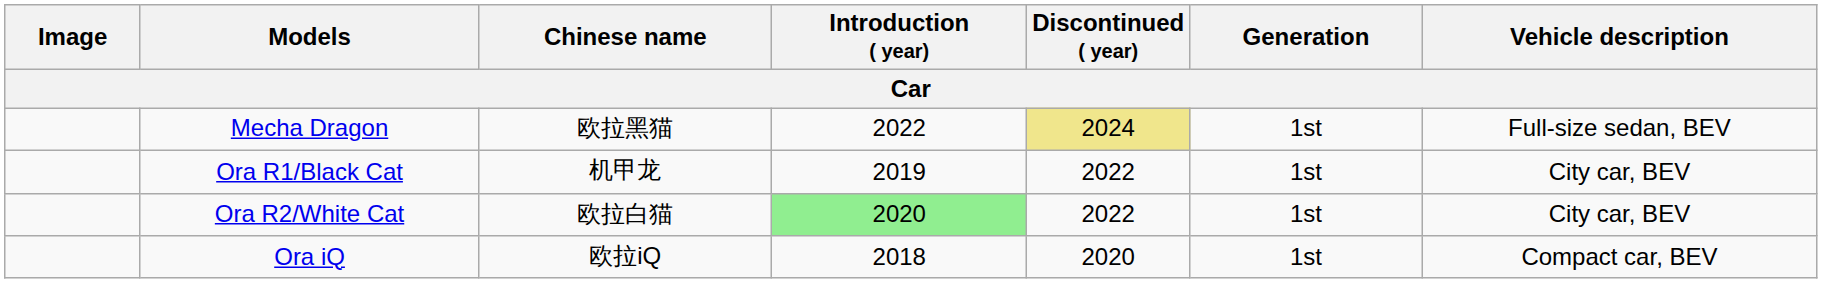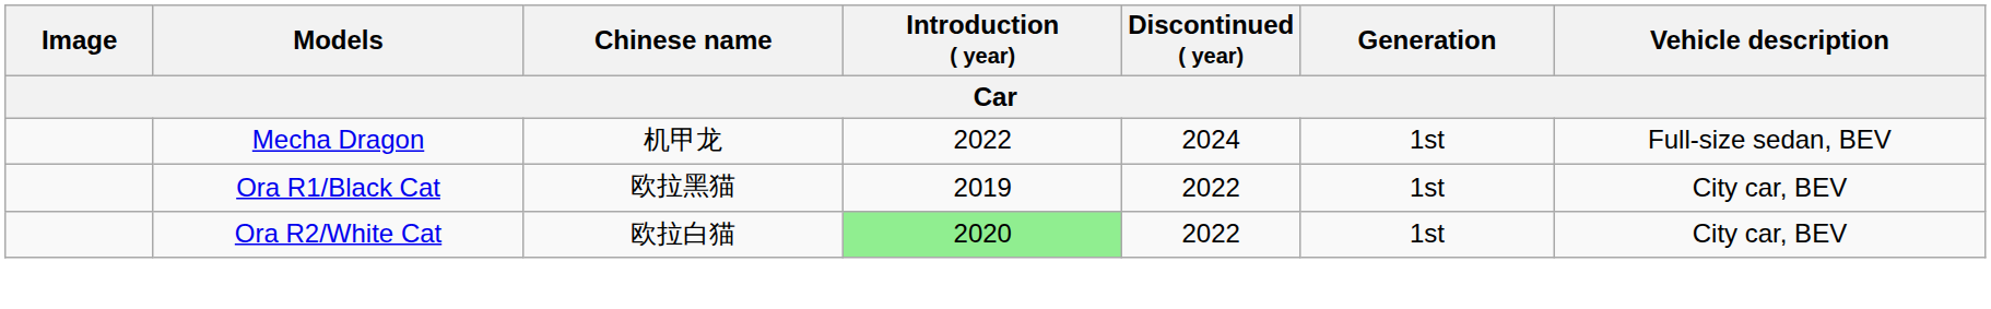Mecha Dragon | Chinese name: 欧拉黑猫 -> 机甲龙
Mecha Dragon | Discontinued ( year): khaki background -> no background
Ora R1/Black Cat | Chinese name: 机甲龙 -> 欧拉黑猫
- row: Ora iQ | 欧拉iQ | 2018 | 2020 | 1st | Compact car, BEV
